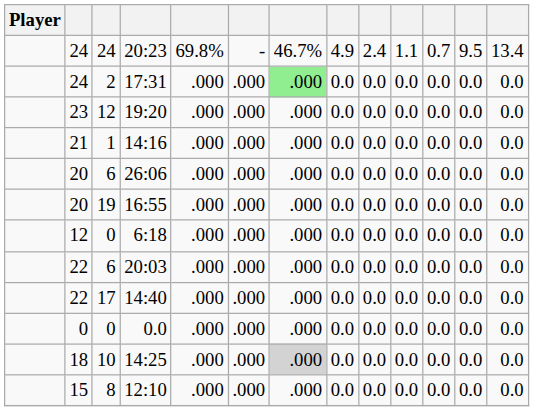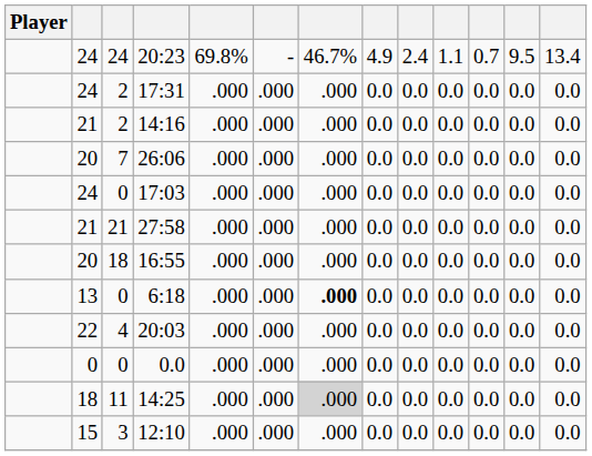17:31 | column 7: lightgreen background -> no background
- row: 23 | 12 | 19:20 | .000 | .000 | .000 | 0.0 | 0.0 | 0.0 | 0.0 | 0.0 | 0.0
14:16 | column 3: 1 -> 2
26:06 | column 3: 6 -> 7
+ row: 24 | 0 | 17:03 | .000 | .000 | .000 | 0.0 | 0.0 | 0.0 | 0.0 | 0.0 | 0.0
+ row: 21 | 21 | 27:58 | .000 | .000 | .000 | 0.0 | 0.0 | 0.0 | 0.0 | 0.0 | 0.0
16:55 | column 3: 19 -> 18
6:18 | column 2: 12 -> 13
6:18 | column 7: normal -> bold
20:03 | column 3: 6 -> 4
- row: 22 | 17 | 14:40 | .000 | .000 | .000 | 0.0 | 0.0 | 0.0 | 0.0 | 0.0 | 0.0
14:25 | column 3: 10 -> 11
12:10 | column 3: 8 -> 3
